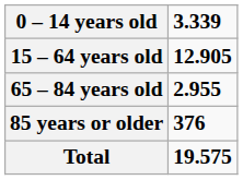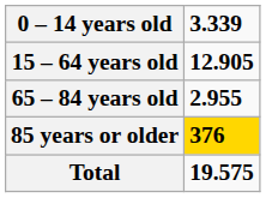85 years or older | 3.339: no background -> gold background
